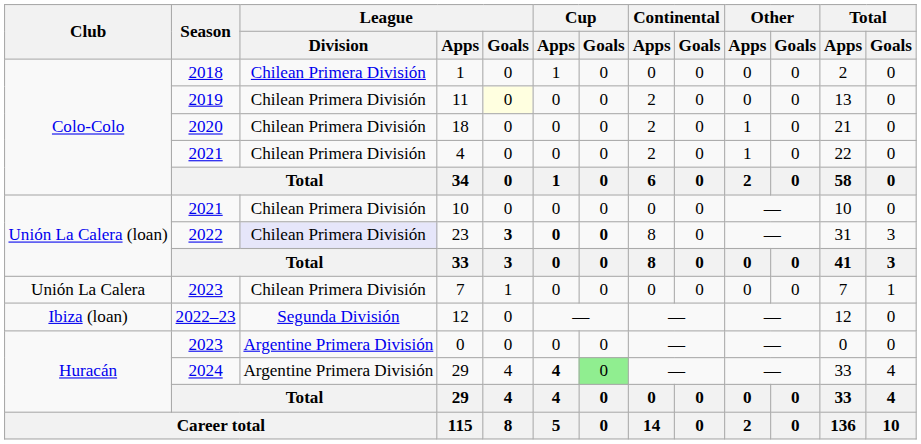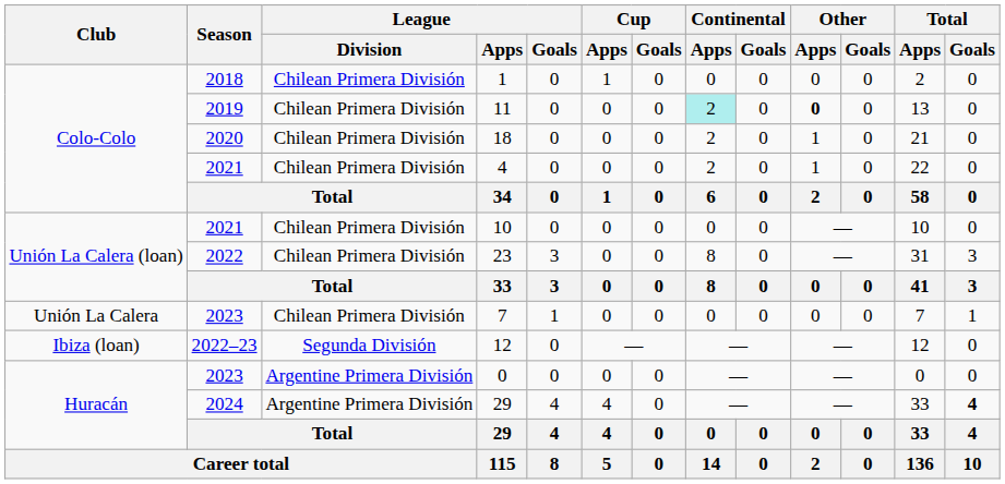11 | League / Goals: lightyellow background -> no background
11 | Continental / Apps: no background -> paleturquoise background
11 | Other / Apps: normal -> bold
23 | League / Division: lavender background -> no background
23 | League / Goals: bold -> normal
23 | Cup / Apps: bold -> normal
23 | Cup / Goals: bold -> normal
2024 / 29 | Cup / Apps: bold -> normal
2024 / 29 | Cup / Goals: lightgreen background -> no background
2024 / 29 | Total / Goals: normal -> bold
